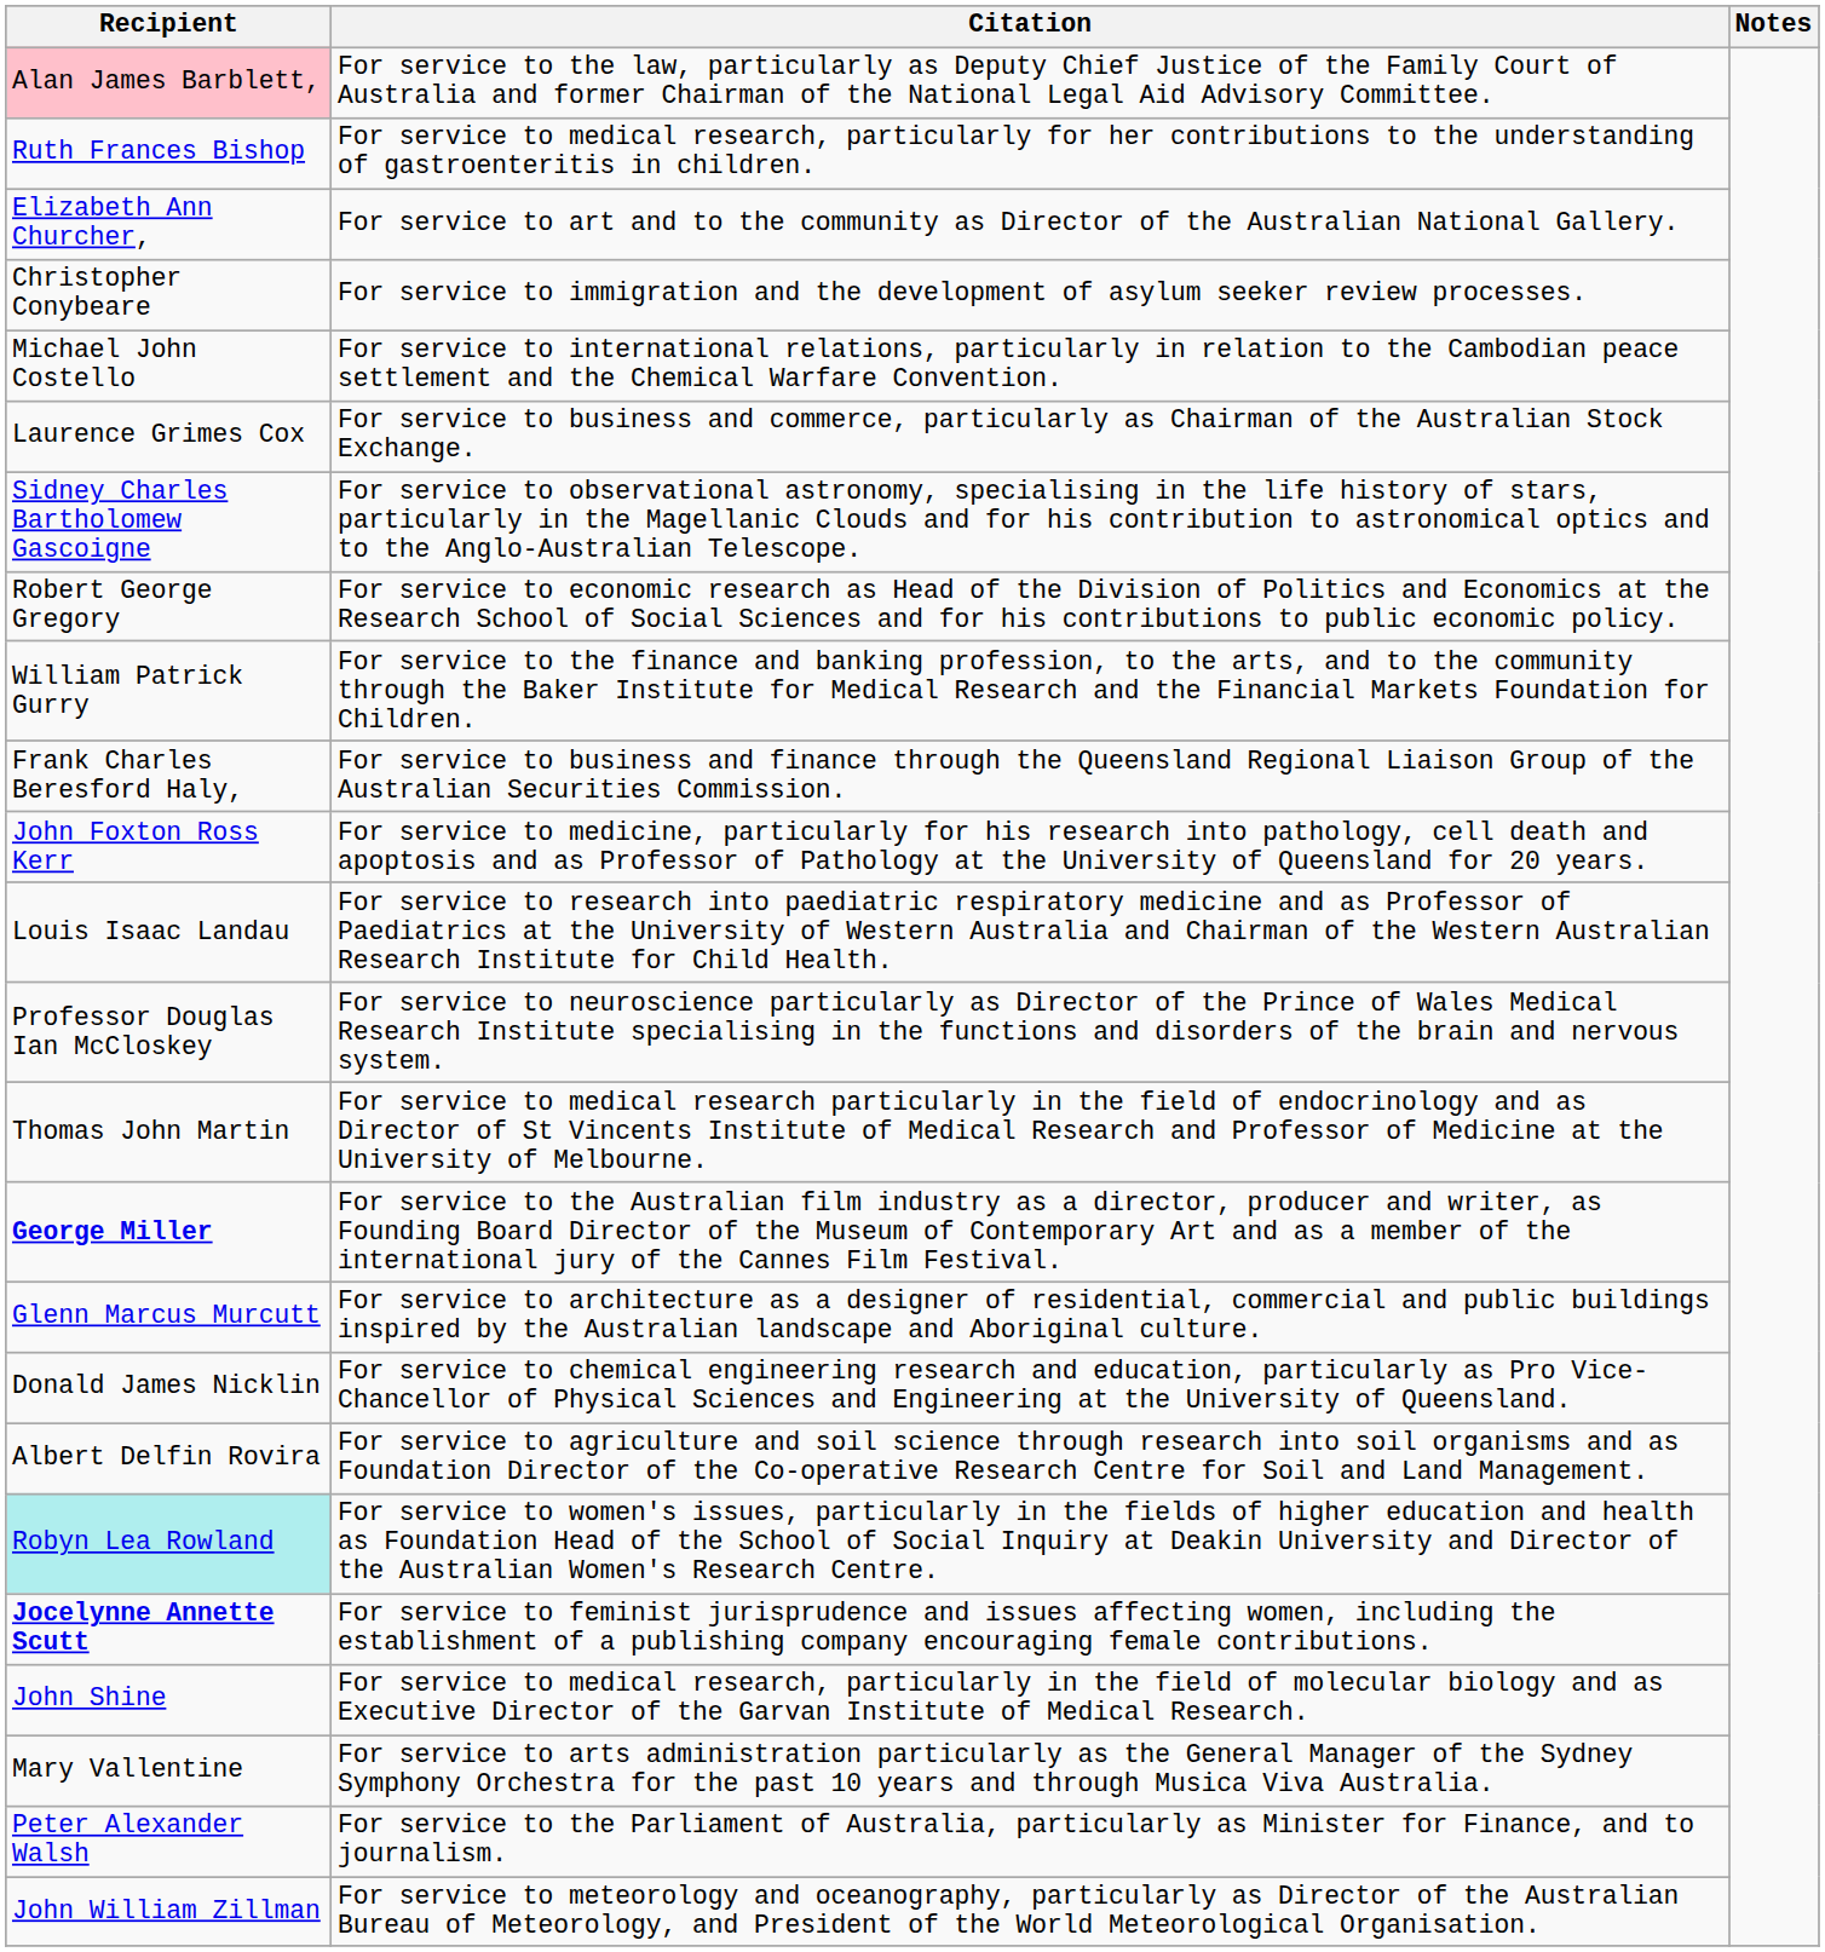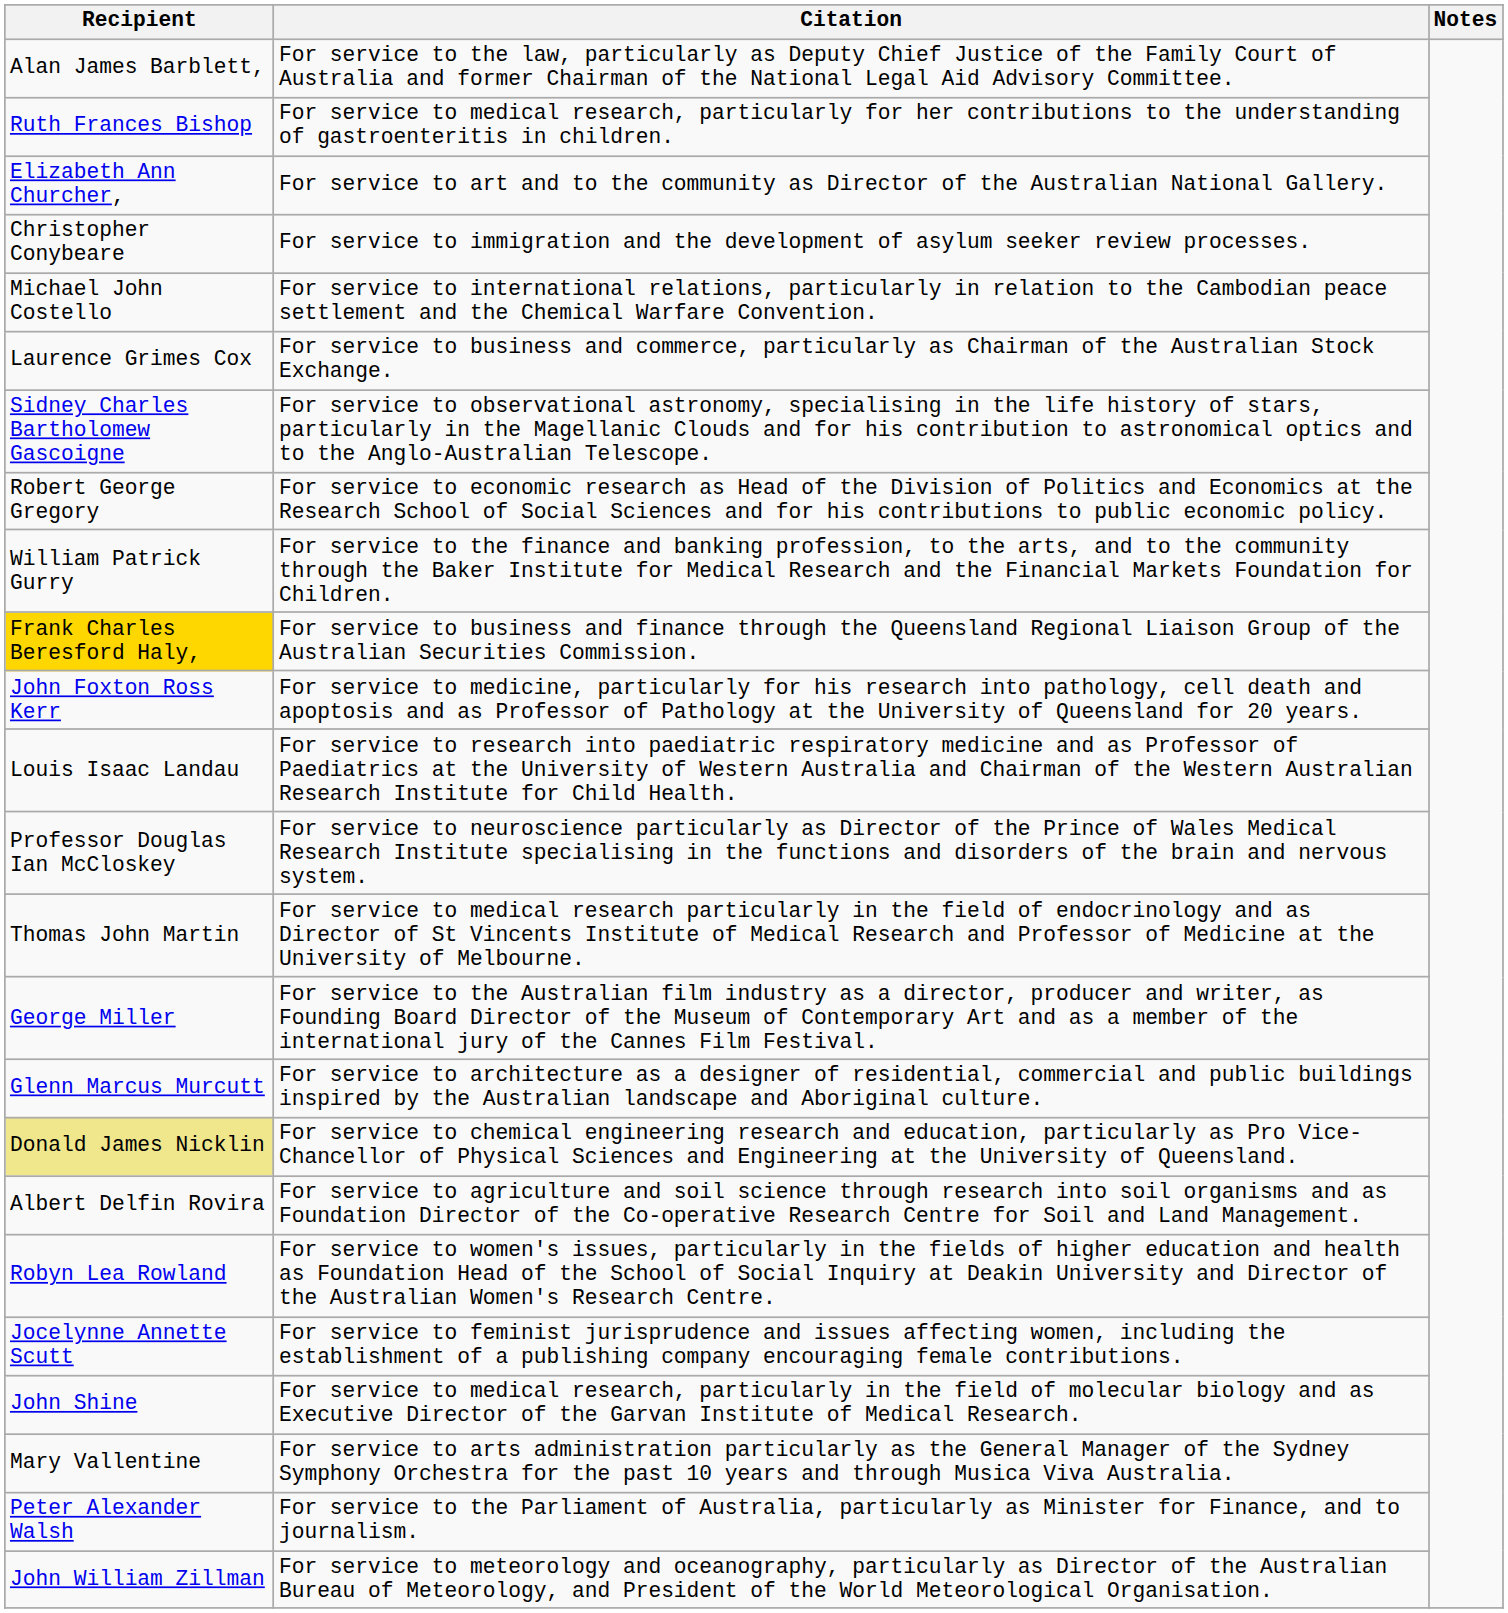Alan James Barblett, | Recipient: pink background -> no background
Frank Charles Beresford Haly, | Recipient: no background -> gold background
George Miller | Recipient: bold -> normal
Donald James Nicklin | Recipient: no background -> khaki background
Robyn Lea Rowland | Recipient: paleturquoise background -> no background
Jocelynne Annette Scutt | Recipient: bold -> normal
